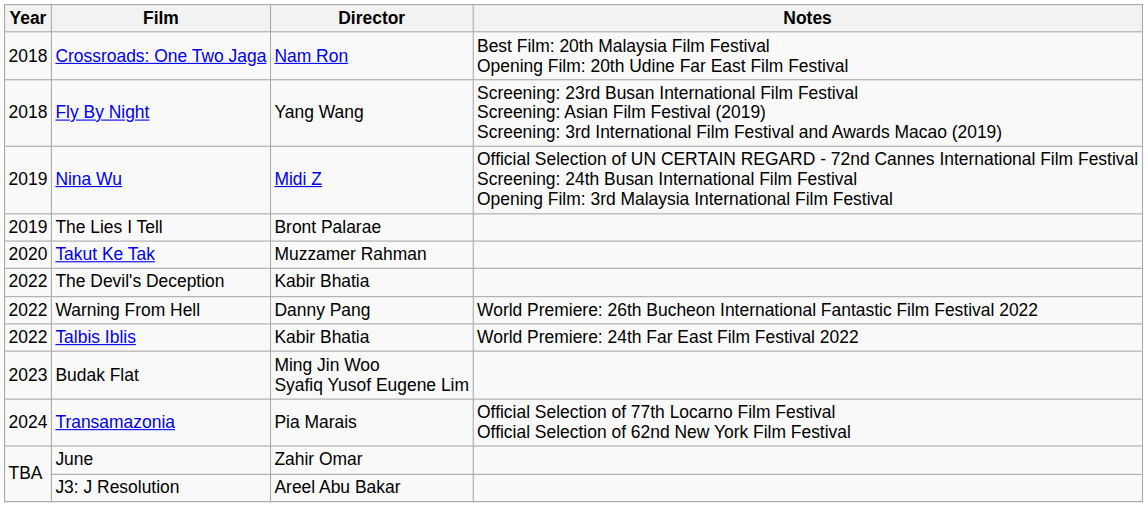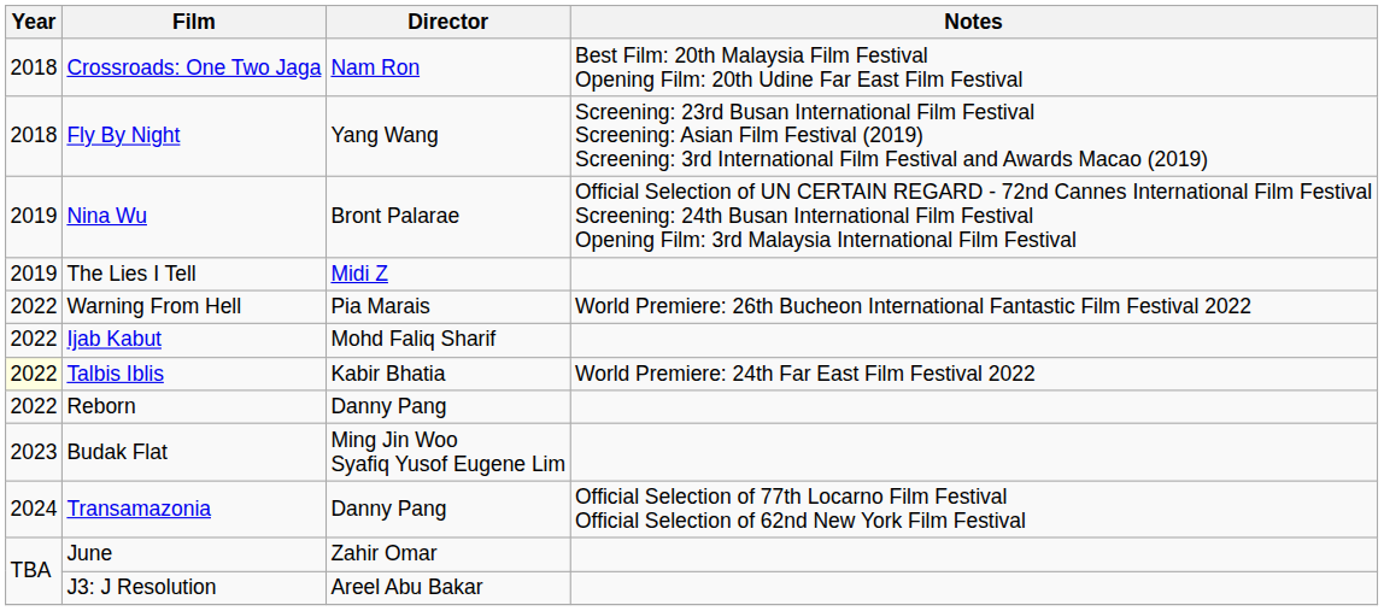Nina Wu | Director: Midi Z -> Bront Palarae
The Lies I Tell | Director: Bront Palarae -> Midi Z
- row: 2020 | Takut Ke Tak | Muzzamer Rahman
- row: 2022 | The Devil's Deception | Kabir Bhatia
Warning From Hell | Director: Danny Pang -> Pia Marais
+ row: 2022 | Ijab Kabut | Mohd Faliq Sharif
Talbis Iblis | Year: no background -> lightyellow background
+ row: 2022 | Reborn | Danny Pang
Transamazonia | Director: Pia Marais -> Danny Pang
